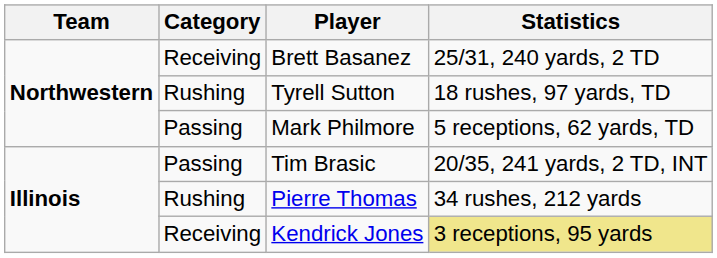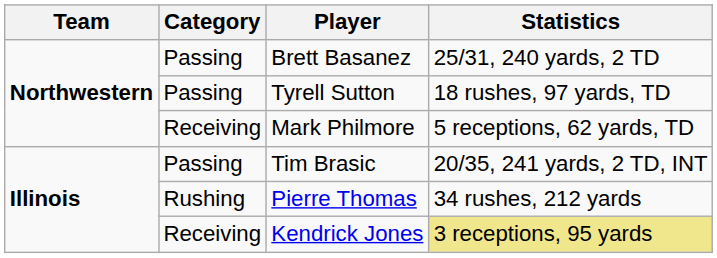Brett Basanez | Category: Receiving -> Passing
Tyrell Sutton | Category: Rushing -> Passing
Mark Philmore | Category: Passing -> Receiving
